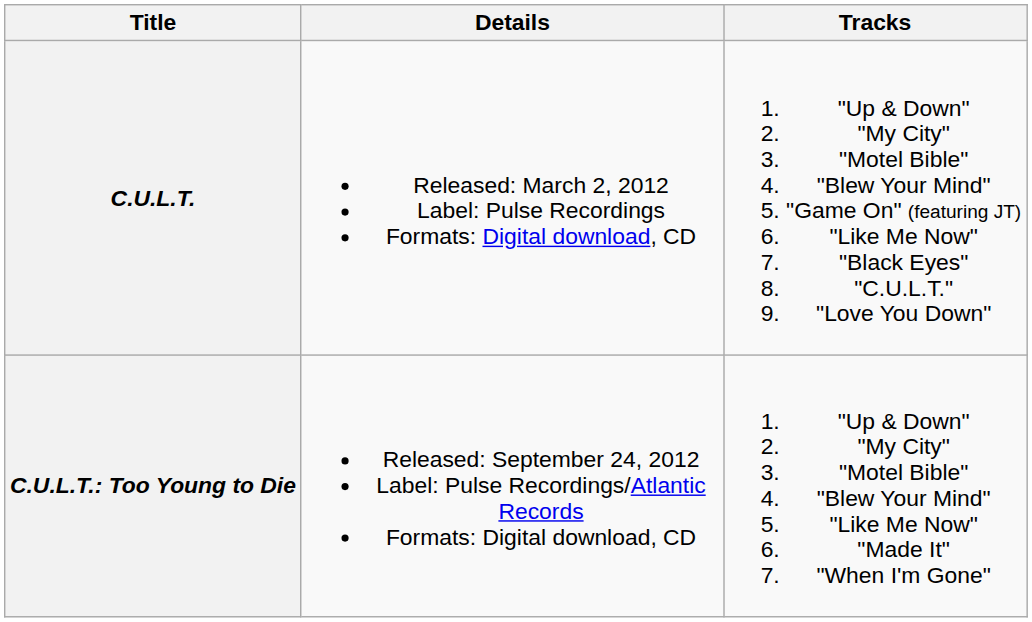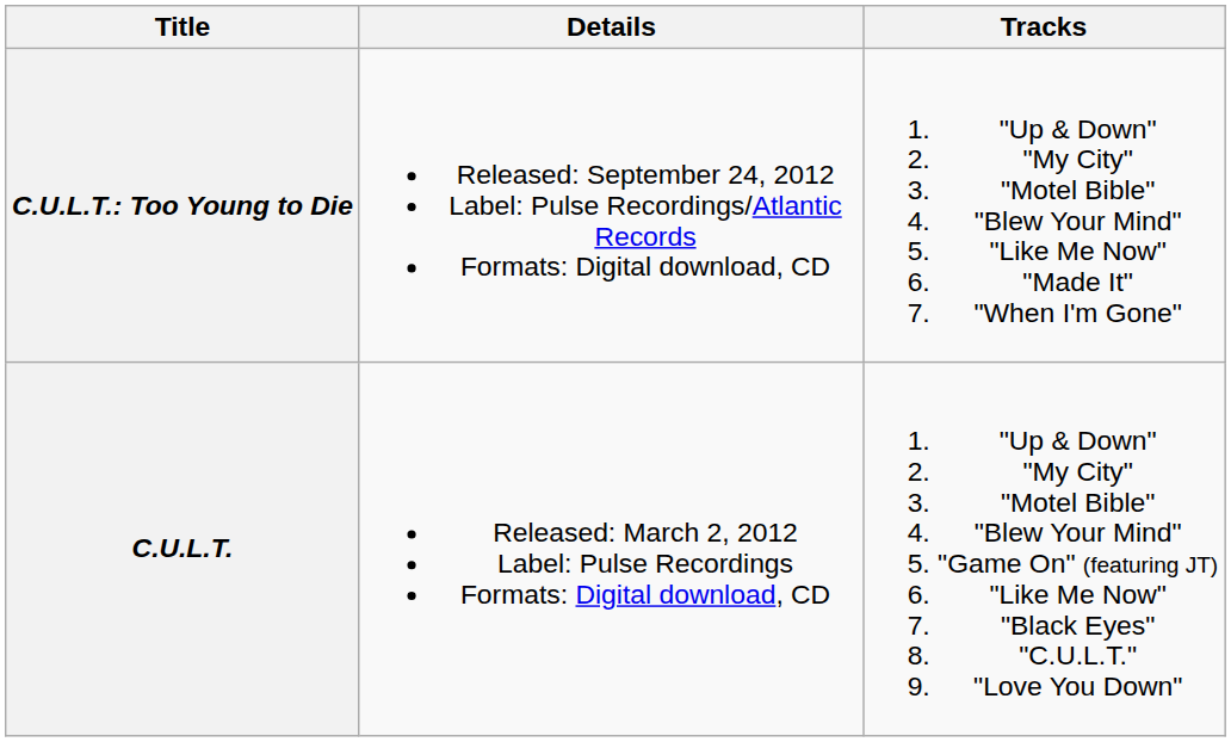rows swapped: C.U.L.T. <-> C.U.L.T.: Too Young to Die
